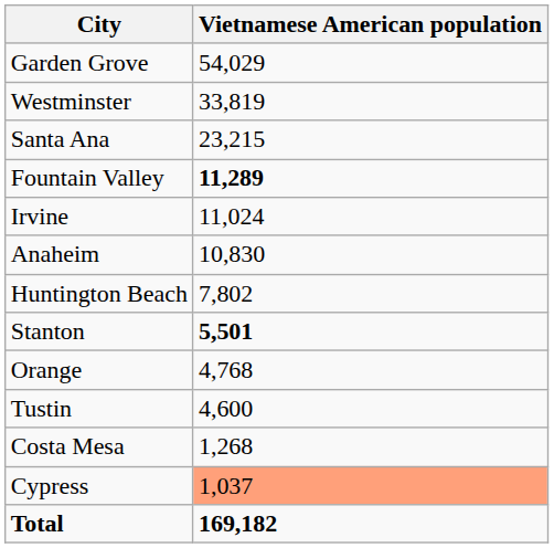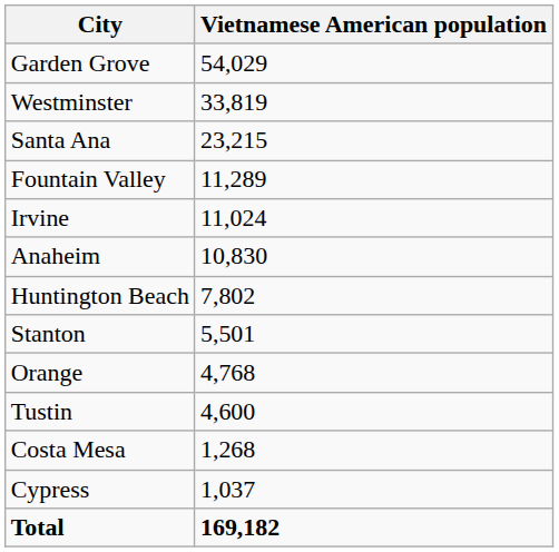Fountain Valley | Vietnamese American population: bold -> normal
Stanton | Vietnamese American population: bold -> normal
Cypress | Vietnamese American population: lightsalmon background -> no background
